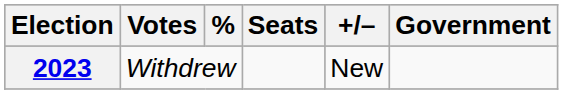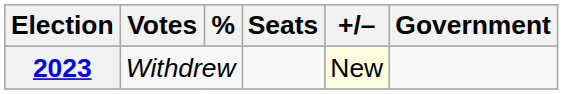2023 | +/–: no background -> lightyellow background
